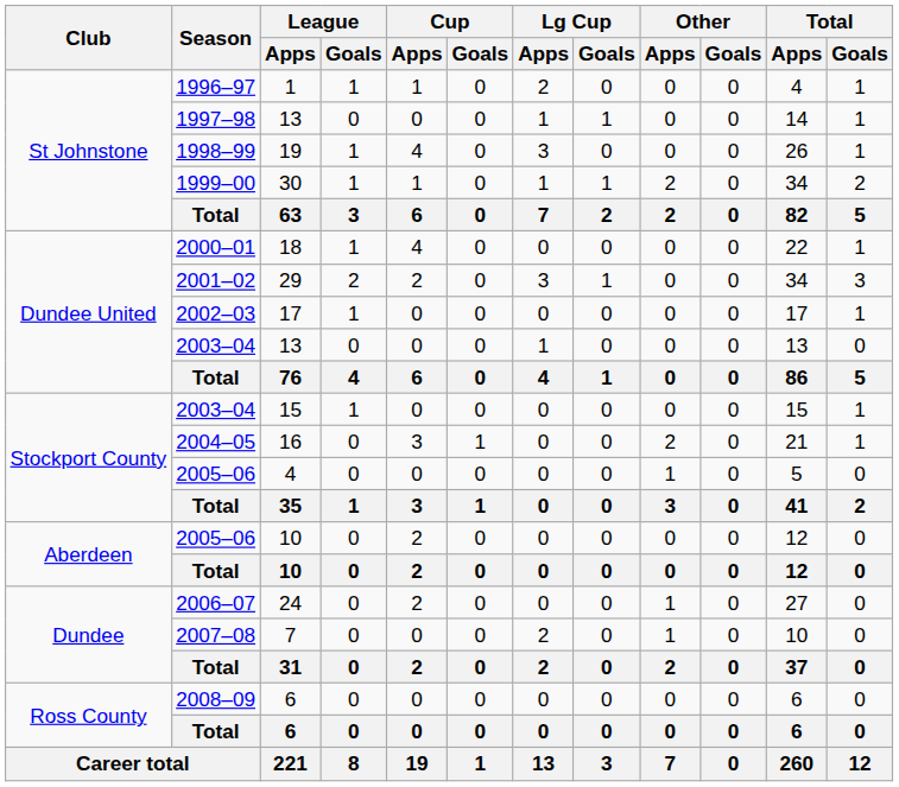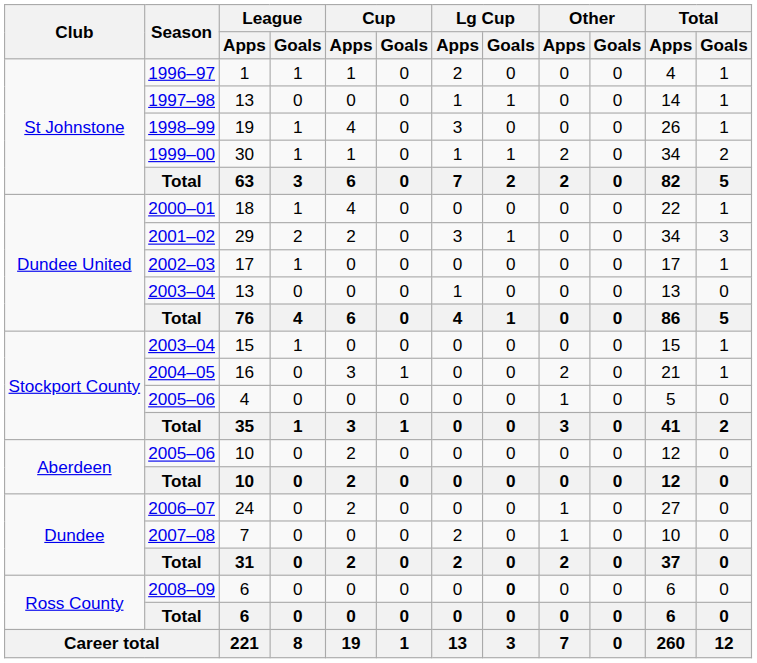2008–09 / 6 | Lg Cup / Goals: normal -> bold
